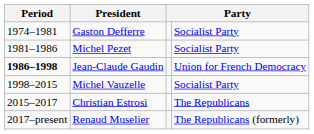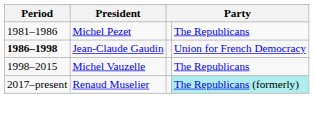- row: 1974–1981 | Gaston Defferre | Socialist Party
Michel Pezet | column 4: Socialist Party -> The Republicans
Michel Vauzelle | column 4: Socialist Party -> The Republicans
- row: 2015–2017 | Christian Estrosi | The Republicans
Renaud Muselier | column 4: no background -> paleturquoise background
